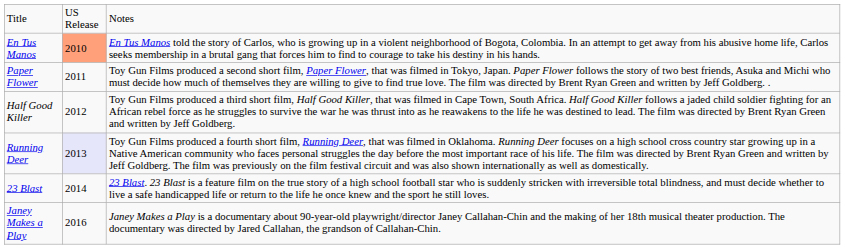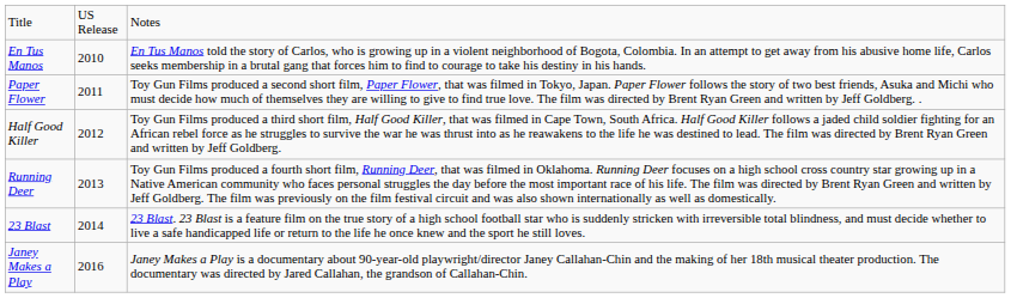En Tus Manos | column 2: lightsalmon background -> no background
Running Deer | column 2: lavender background -> no background
